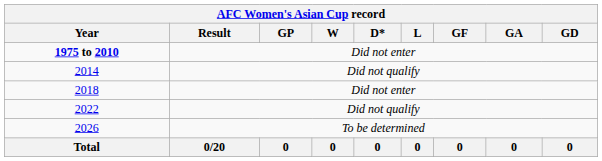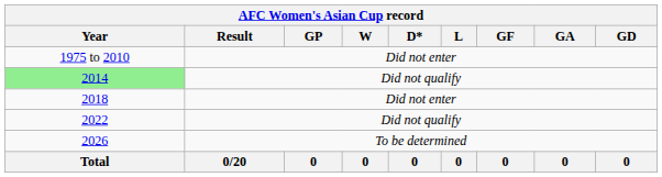1975 to 2010 | Year: bold -> normal
2014 | Year: no background -> lightgreen background
